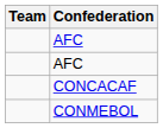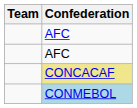row 4 | Confederation: no background -> khaki background
row 5 | Confederation: no background -> lightblue background
